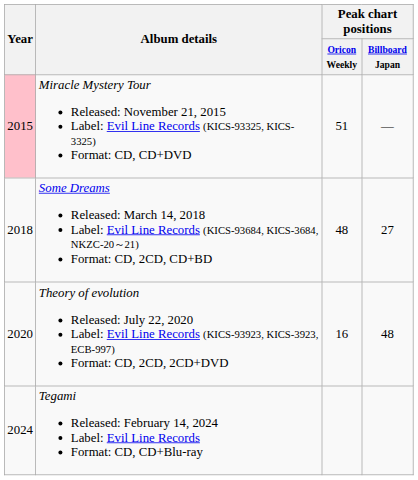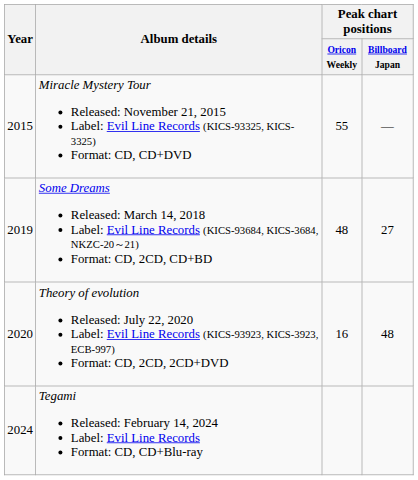row 3 | Year: pink background -> no background
row 3 | Peak chart positions / Oricon Weekly: 51 -> 55
row 4 | Year: 2018 -> 2019
